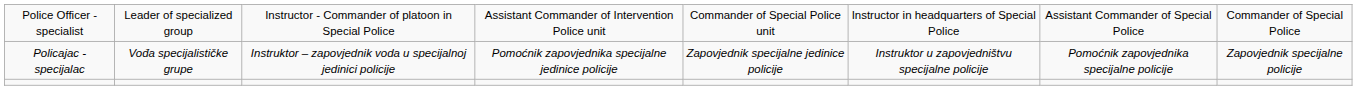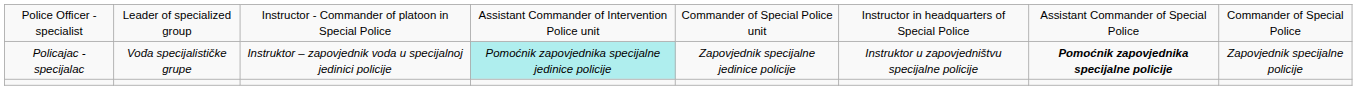Policajac - specijalac | column 4: no background -> paleturquoise background
Policajac - specijalac | column 7: normal -> bold
